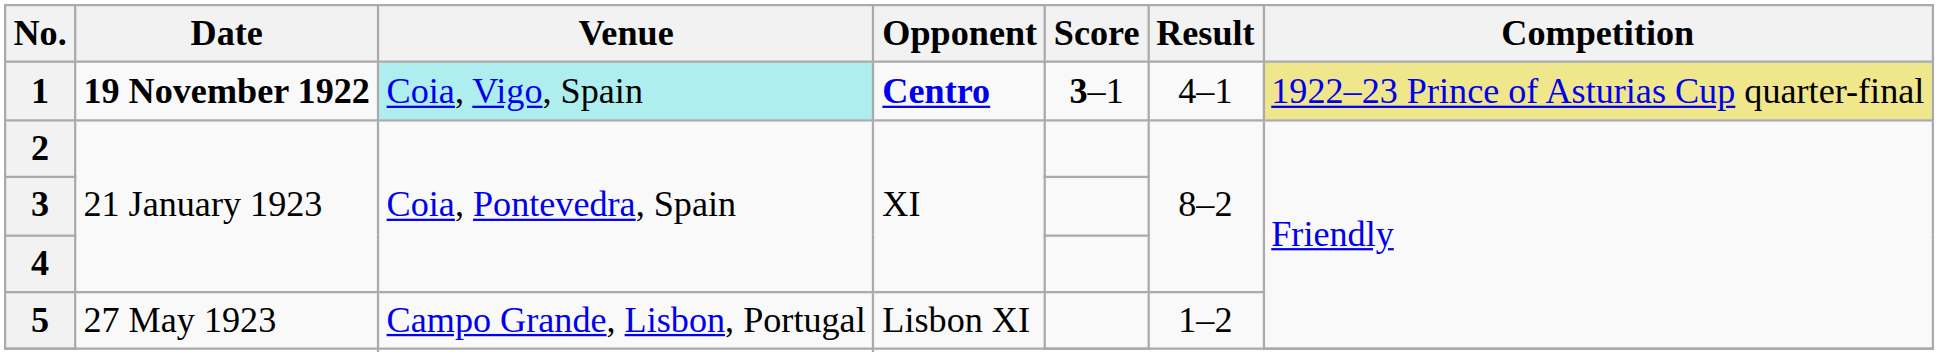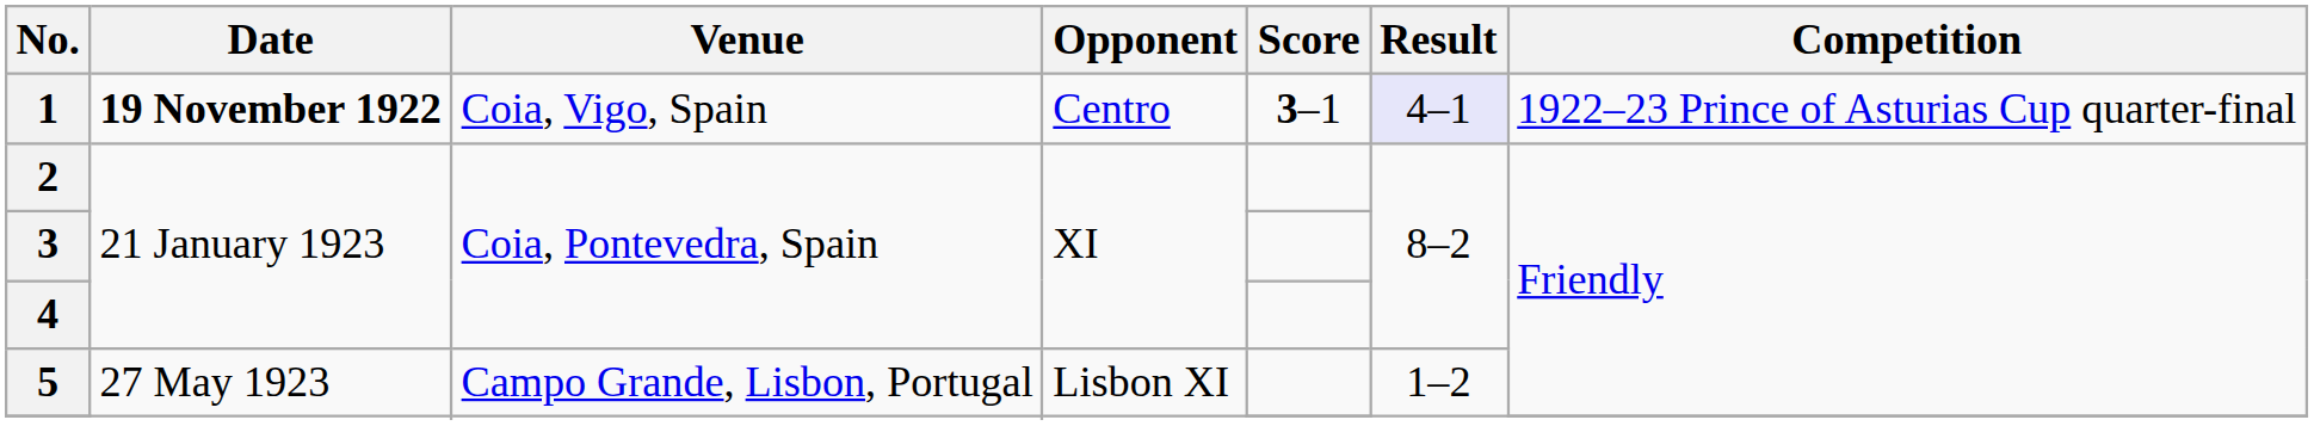1 | Venue: paleturquoise background -> no background
1 | Opponent: bold -> normal
1 | Result: no background -> lavender background
1 | Competition: khaki background -> no background
